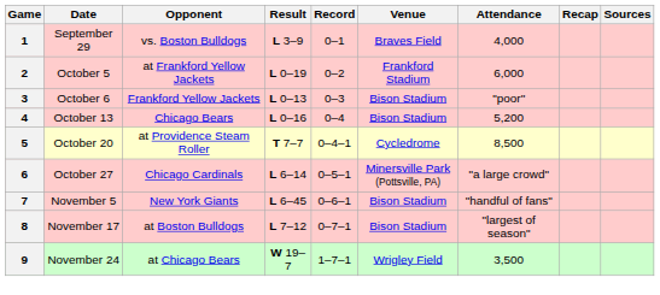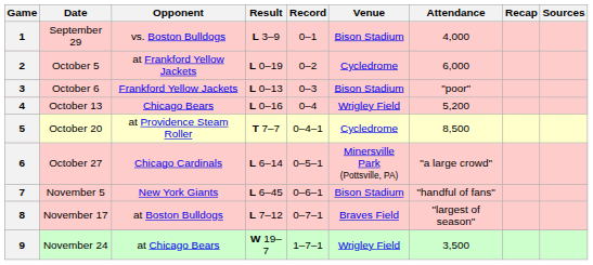1 | Venue: Braves Field -> Bison Stadium
2 | Venue: Frankford Stadium -> Cycledrome
4 | Venue: Bison Stadium -> Wrigley Field
8 | Venue: Bison Stadium -> Braves Field
